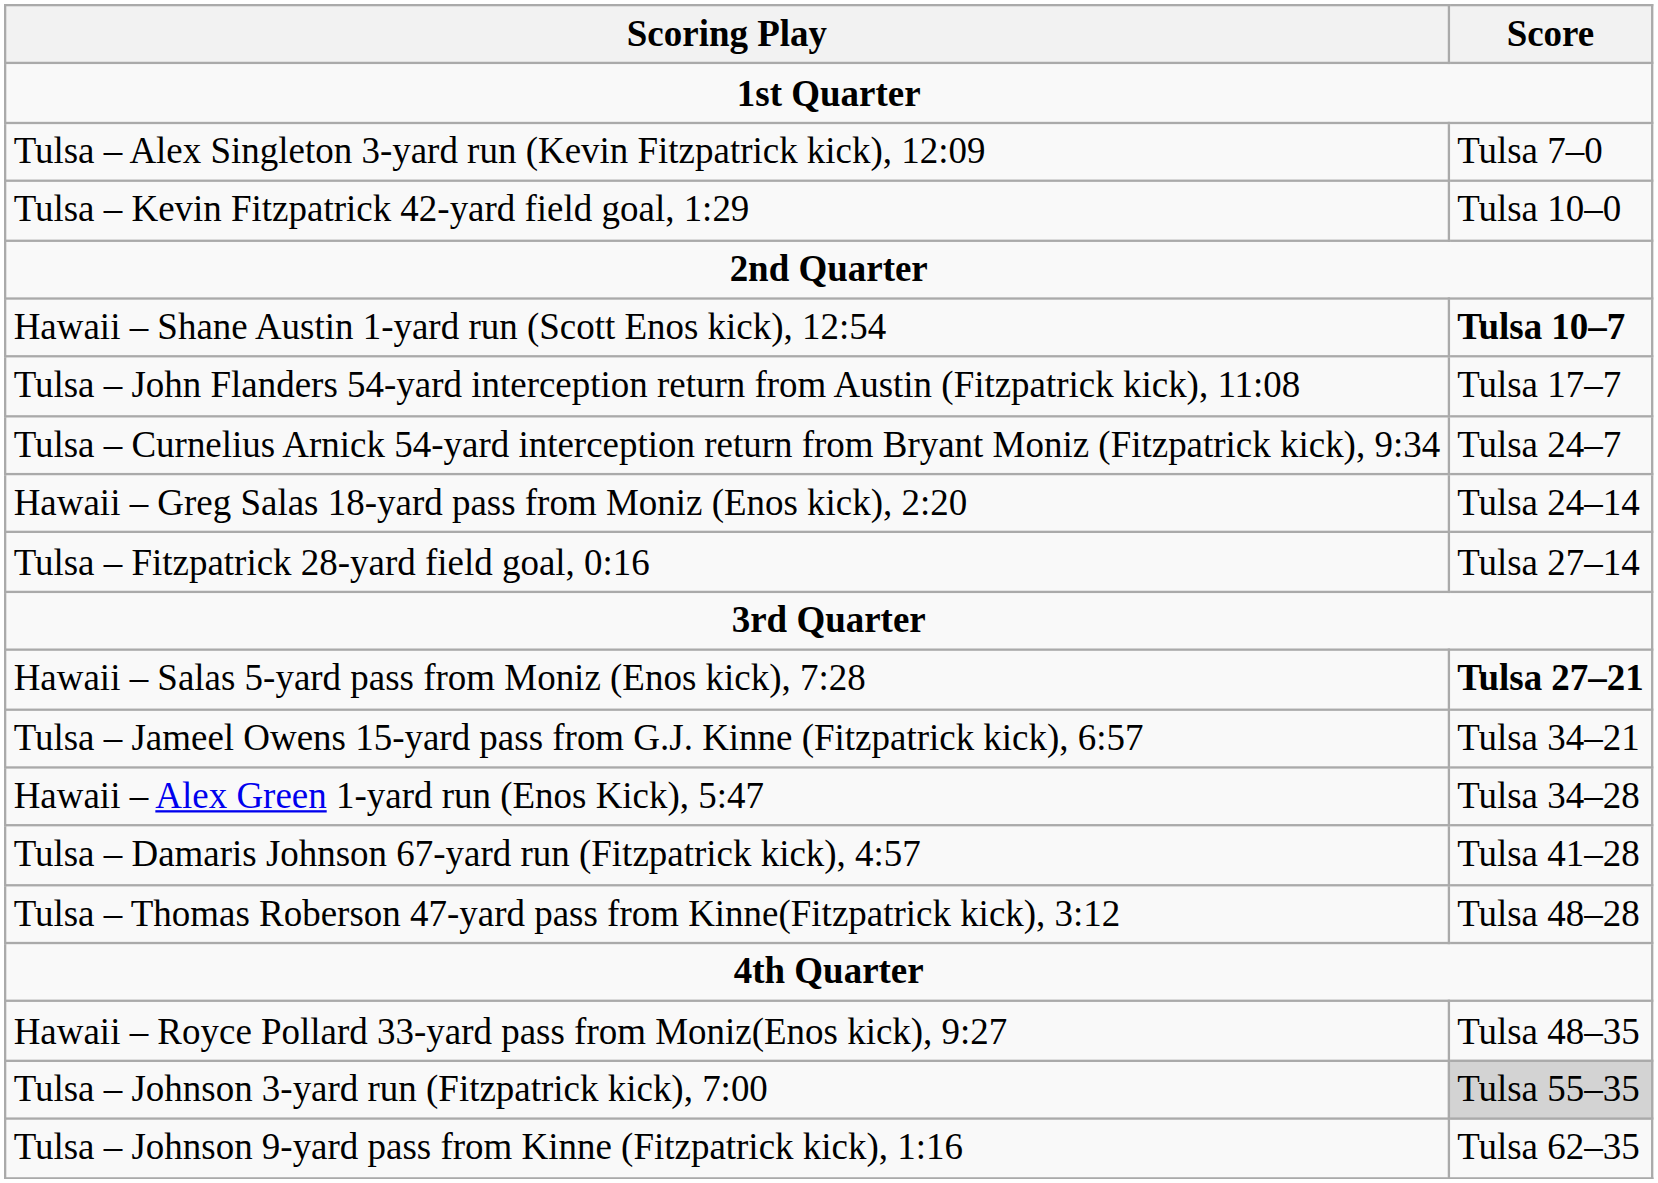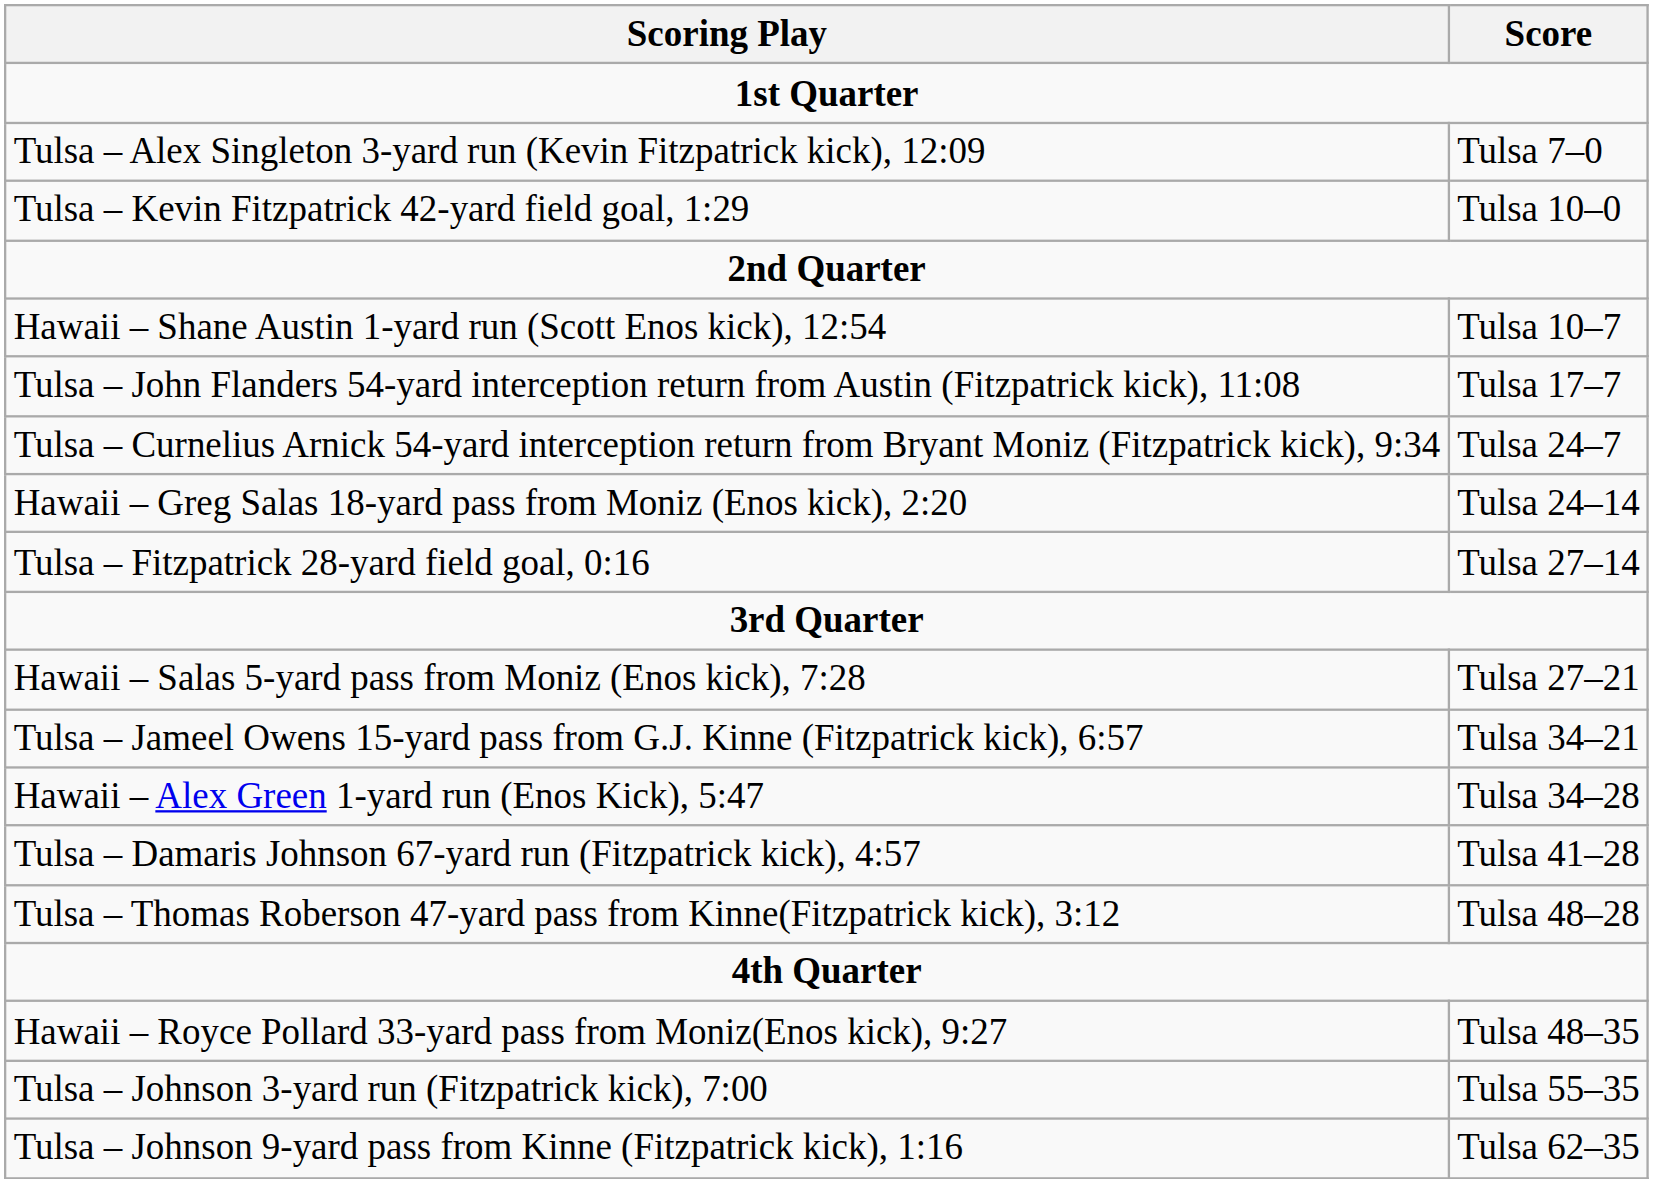Hawaii – Shane Austin 1-yard run (Scott Enos kick), 12:54 | Score: bold -> normal
Hawaii – Salas 5-yard pass from Moniz (Enos kick), 7:28 | Score: bold -> normal
Tulsa – Johnson 3-yard run (Fitzpatrick kick), 7:00 | Score: lightgrey background -> no background
